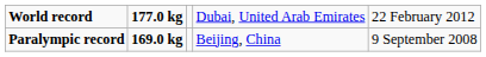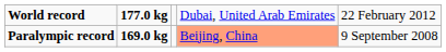Paralympic record | column 4: no background -> lightsalmon background
